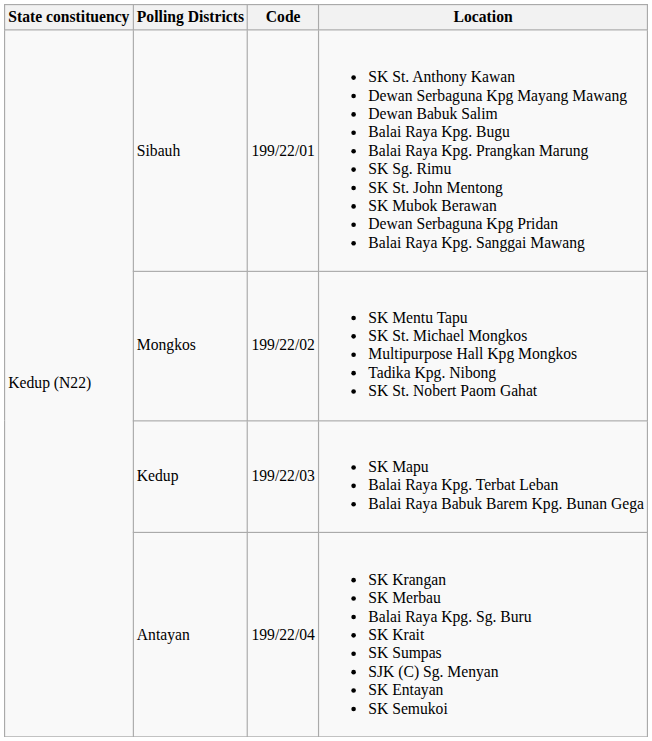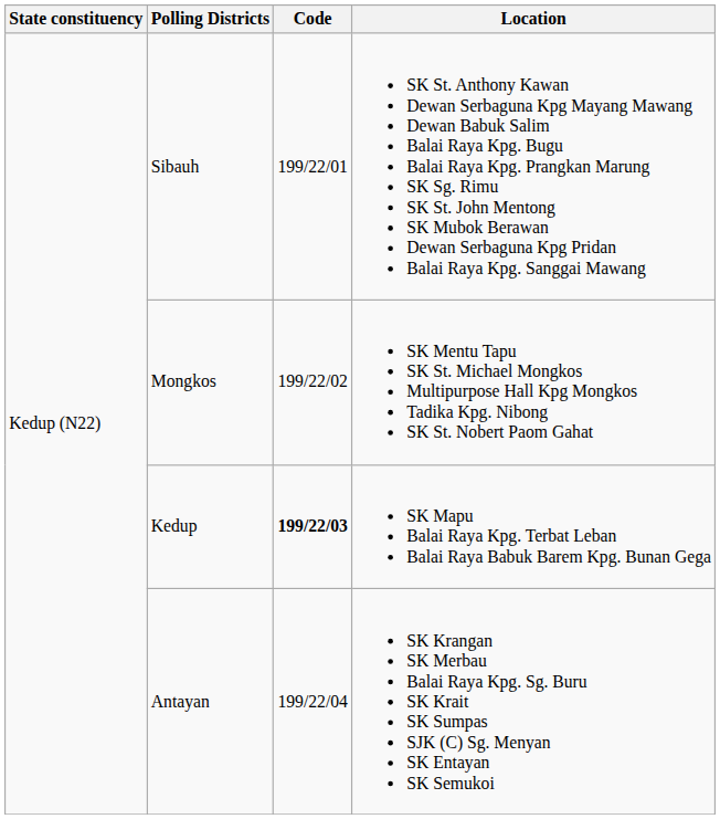Kedup | Code: normal -> bold
